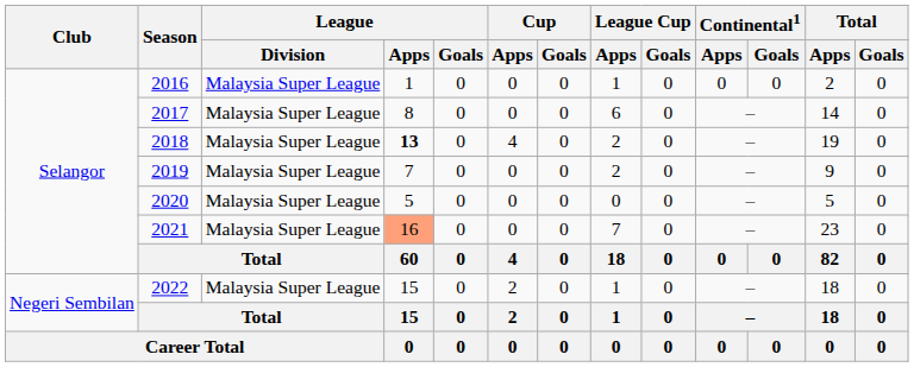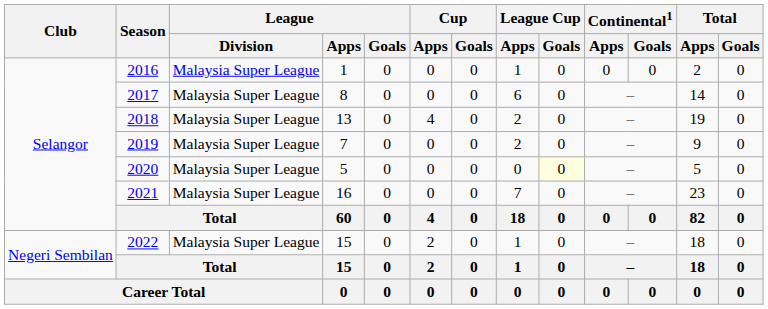2018 | League / Apps: bold -> normal
2020 | League Cup / Goals: no background -> lightyellow background
2021 | League / Apps: lightsalmon background -> no background
